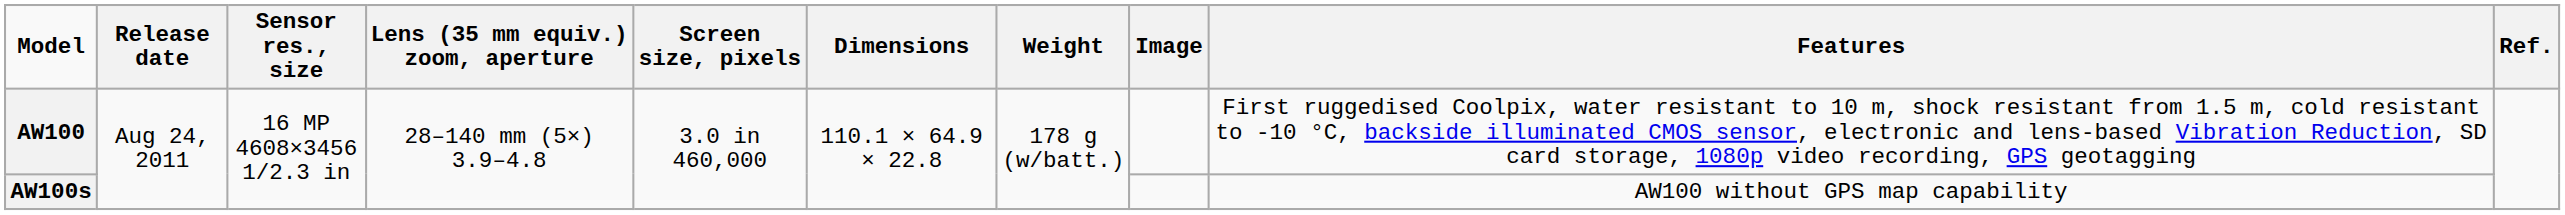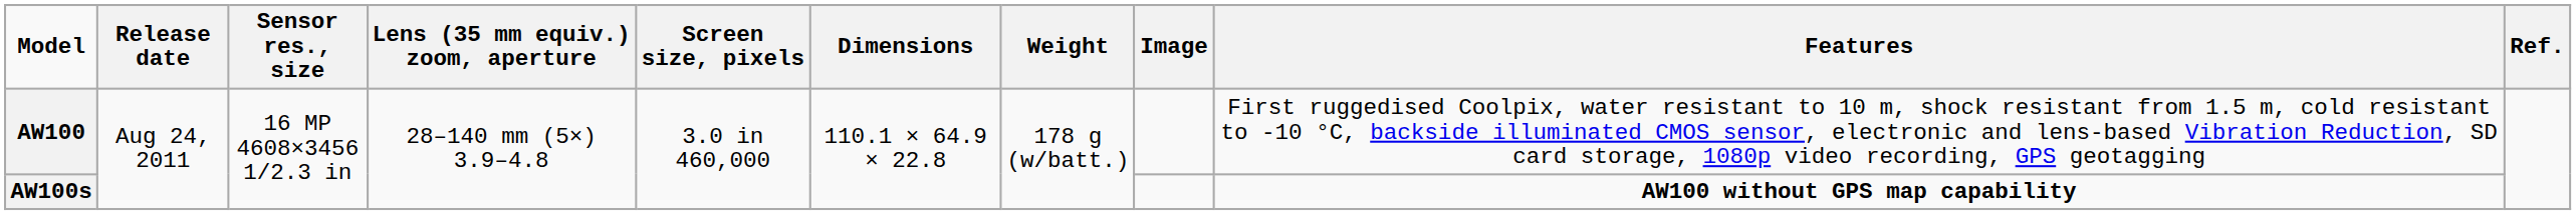AW100s | Features: normal -> bold
